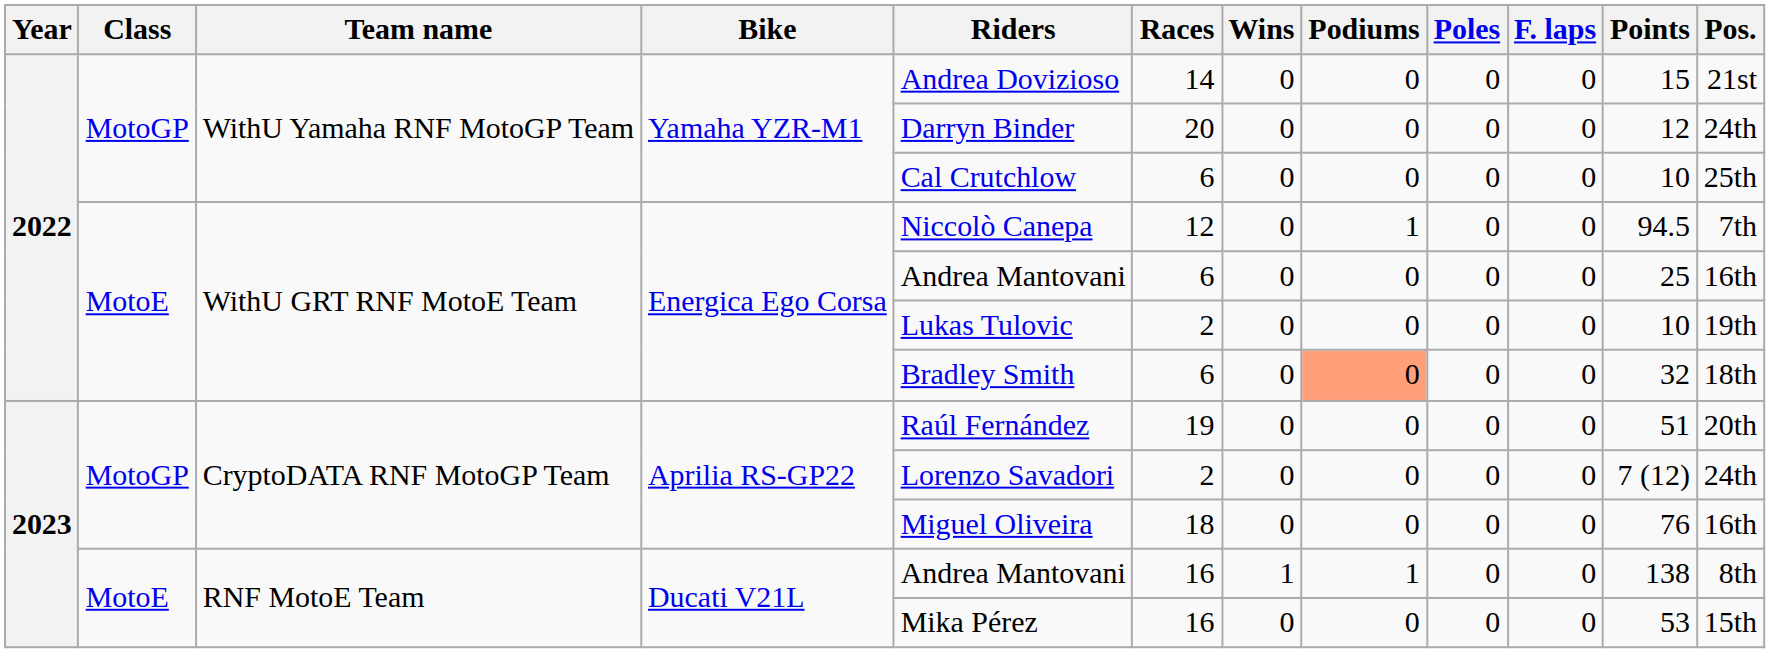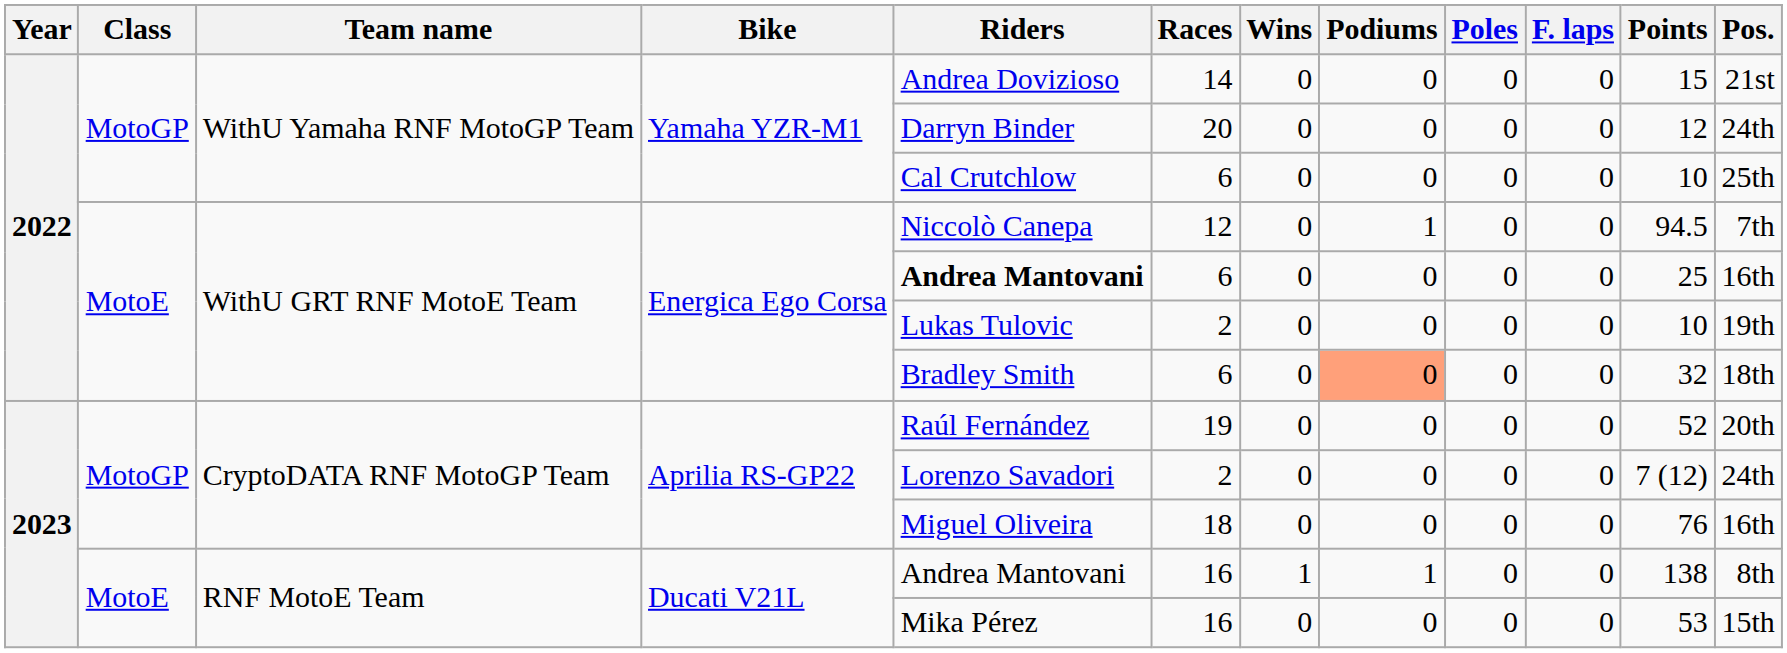row 6 | Riders: normal -> bold
row 9 | Points: 51 -> 52
